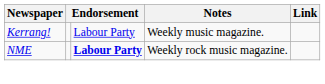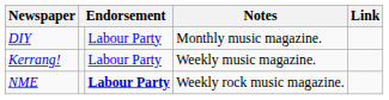+ row: DIY | Labour Party | Monthly music magazine.
